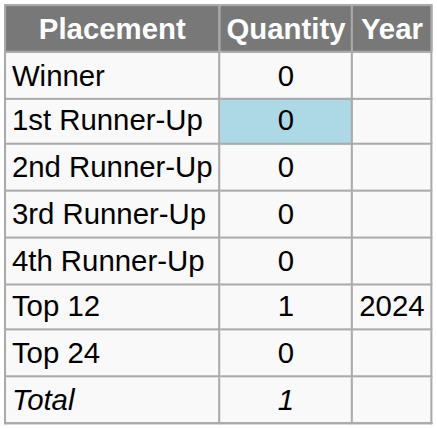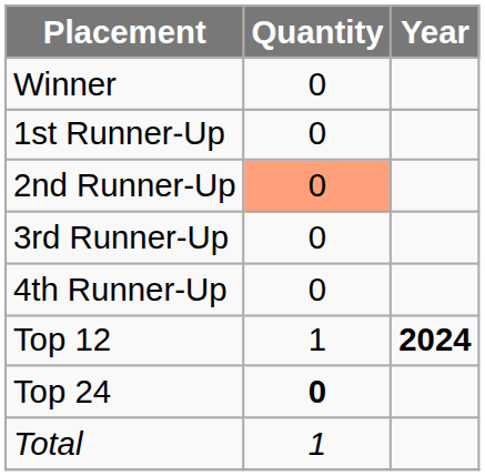1st Runner-Up | Quantity: lightblue background -> no background
2nd Runner-Up | Quantity: no background -> lightsalmon background
Top 12 | Year: normal -> bold
Top 24 | Quantity: normal -> bold
